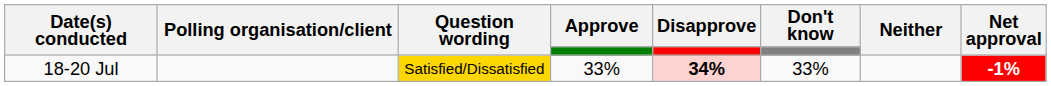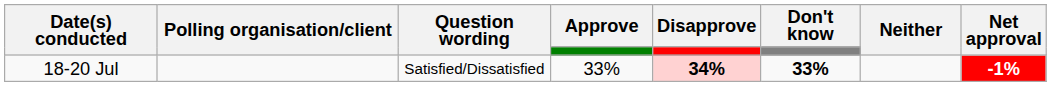18-20 Jul | Question wording: gold background -> no background
18-20 Jul | Don't know: normal -> bold
